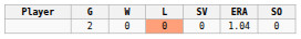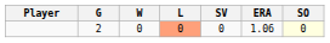row 2 | ERA: 1.04 -> 1.06
row 2 | SO: no background -> lightyellow background
